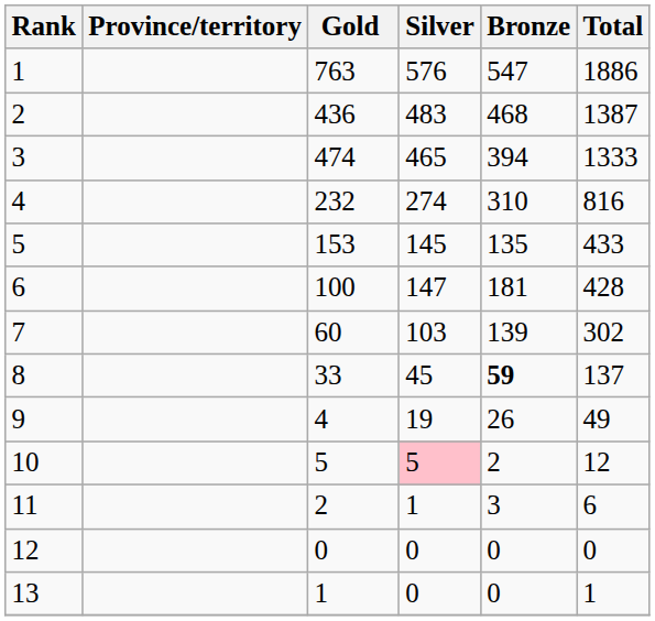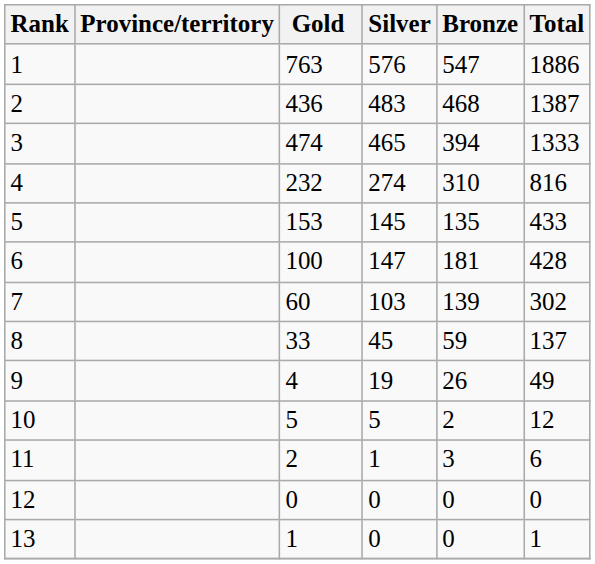8 | Bronze: bold -> normal
10 | Silver: pink background -> no background
